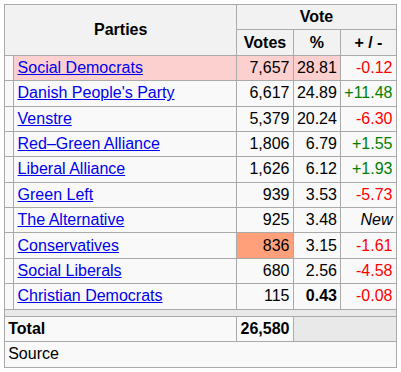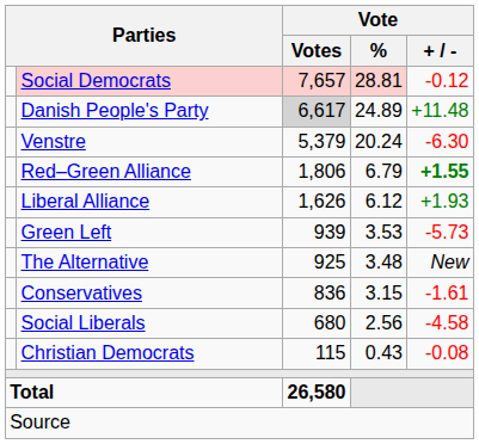Danish People's Party | Vote / Votes: no background -> lightgrey background
Red–Green Alliance | Vote / + / -: normal -> bold
Conservatives | Vote / Votes: lightsalmon background -> no background
Christian Democrats | Vote / %: bold -> normal
